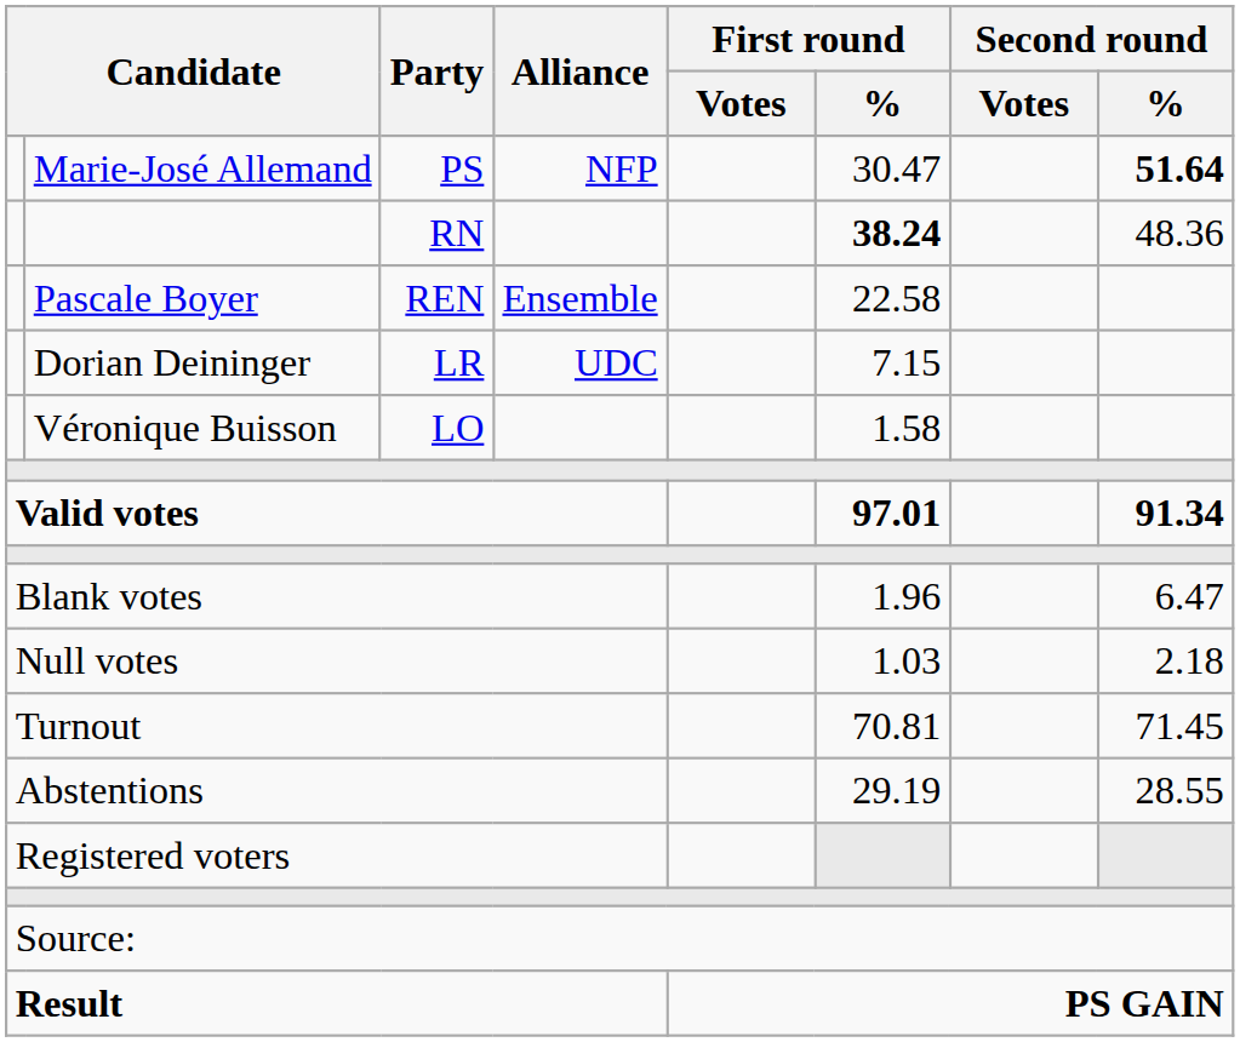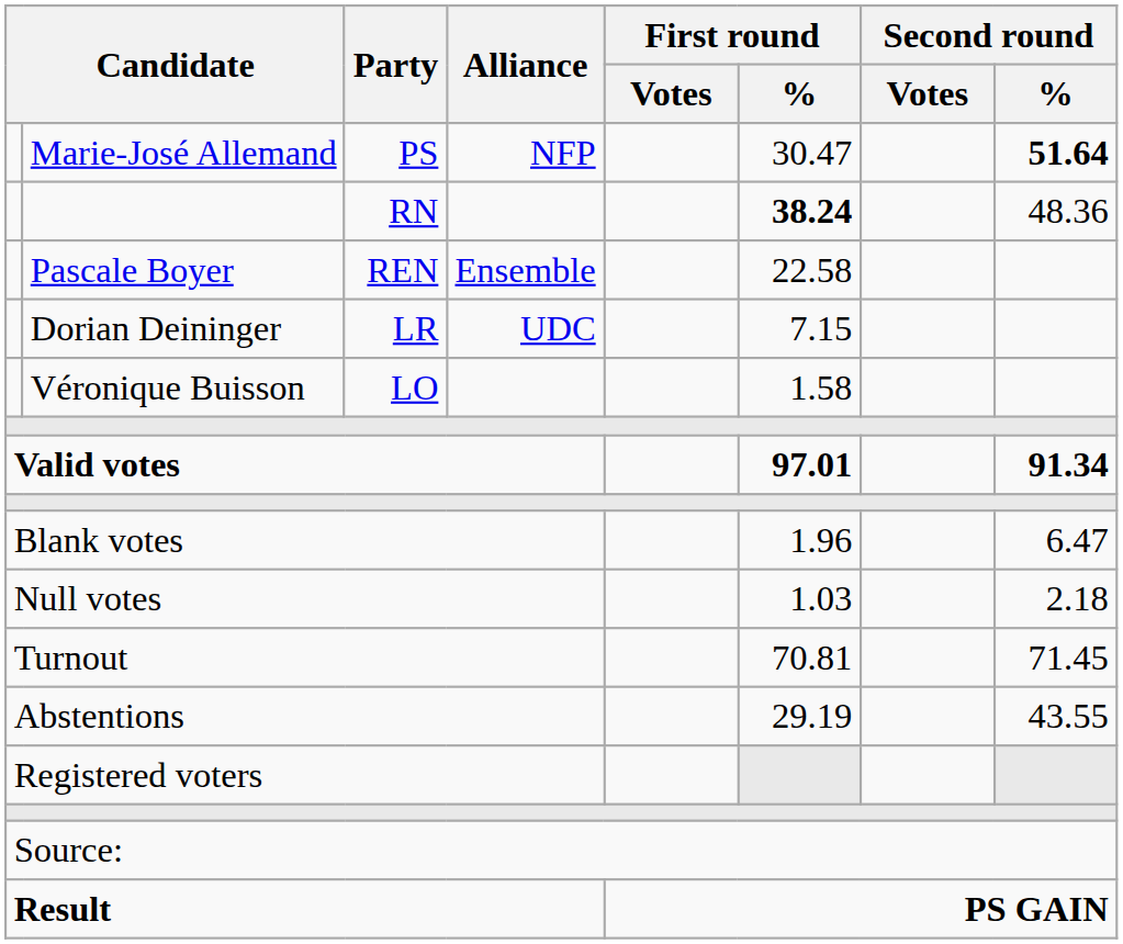Abstentions | Second round / %: 28.55 -> 43.55
